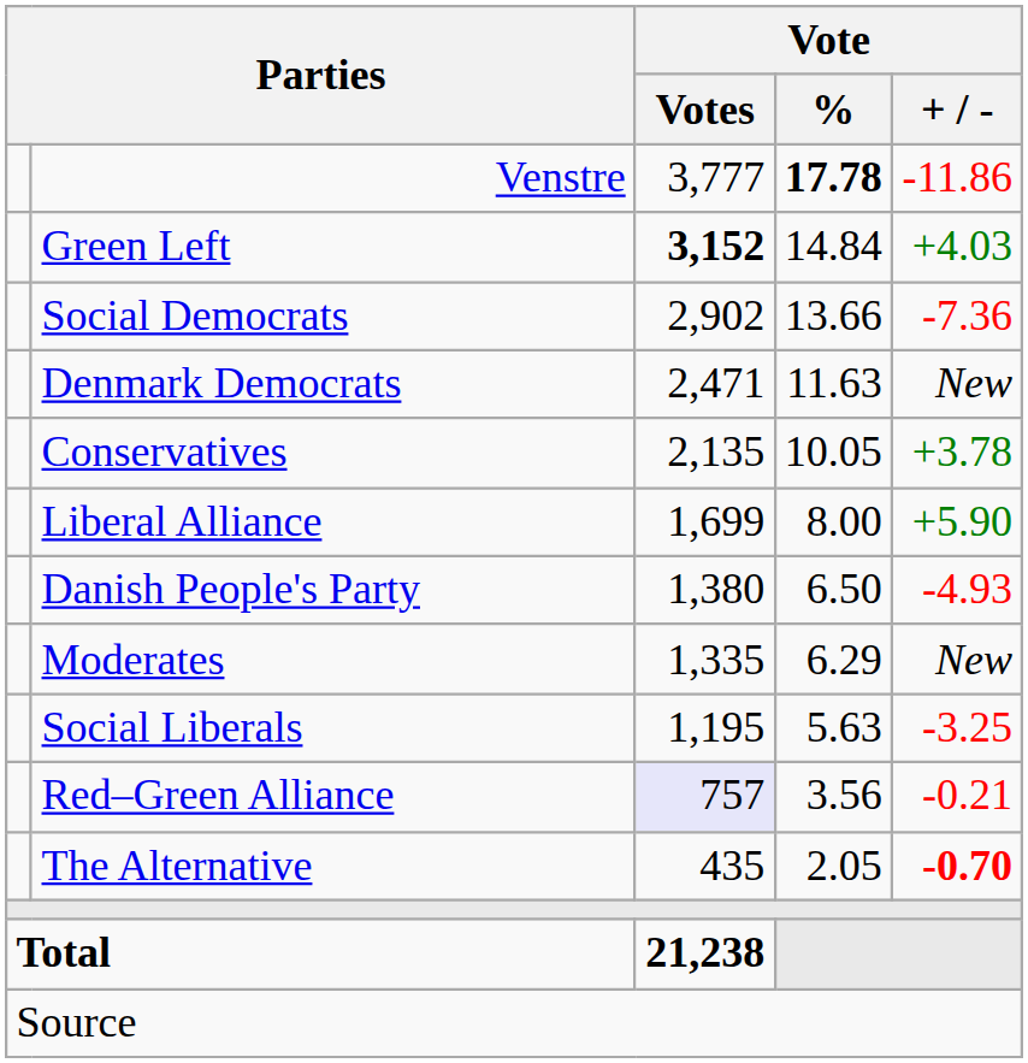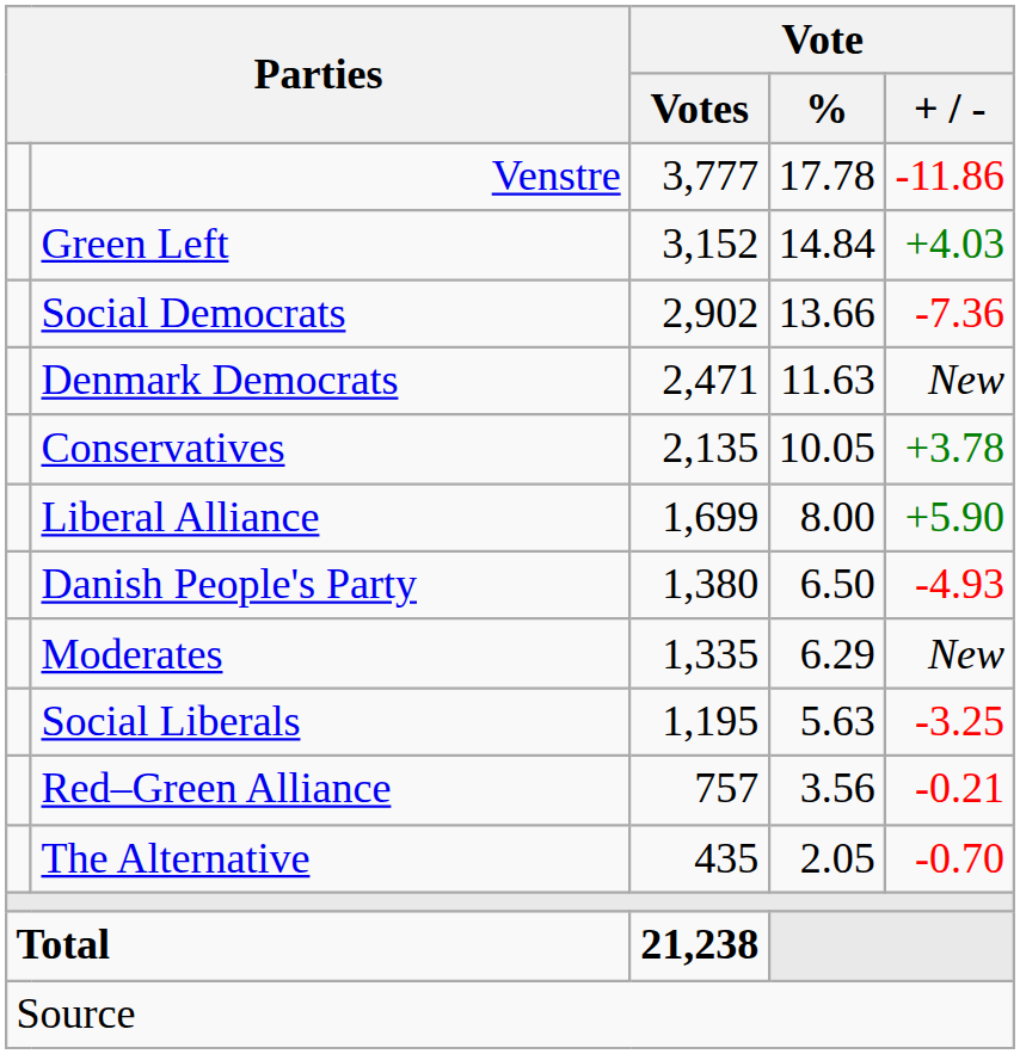Venstre | Vote / %: bold -> normal
Green Left | Vote / Votes: bold -> normal
Red–Green Alliance | Vote / Votes: lavender background -> no background
The Alternative | Vote / + / -: bold -> normal
